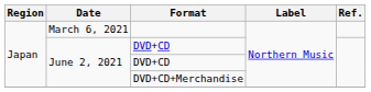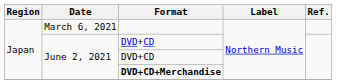DVD+CD+Merchandise | Format: normal -> bold
